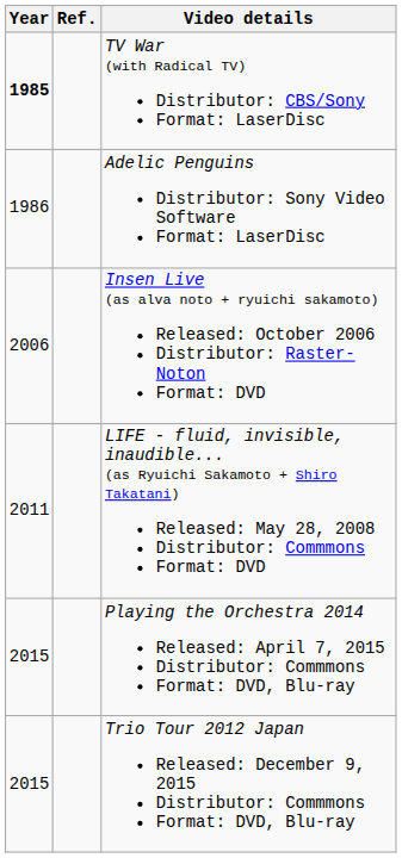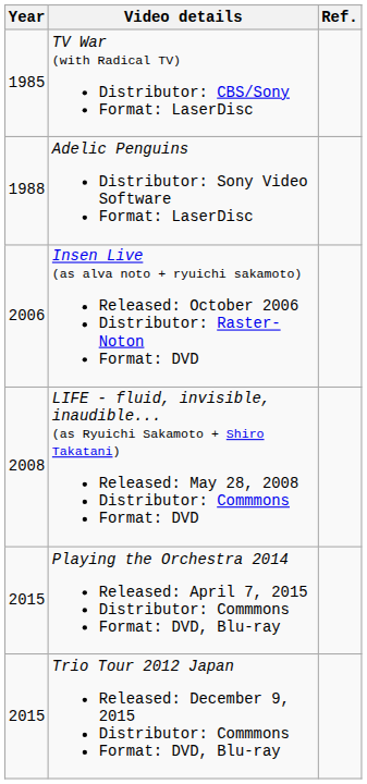columns swapped: Video details <-> Ref.
row 2 | Year: bold -> normal
row 3 | Year: 1986 -> 1988
row 5 | Year: 2011 -> 2008
